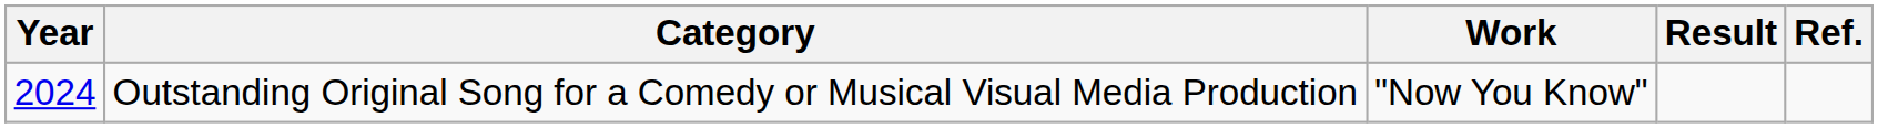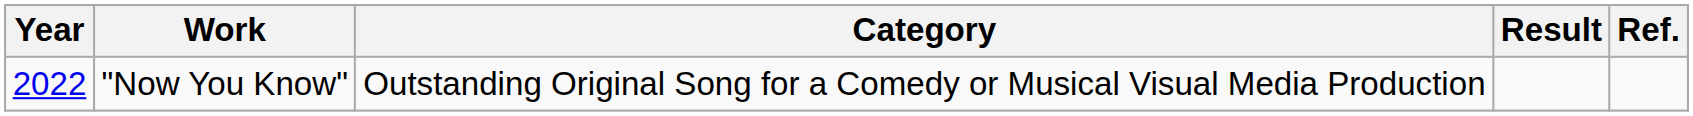columns swapped: Category <-> Work
row 2 | Year: 2024 -> 2022
